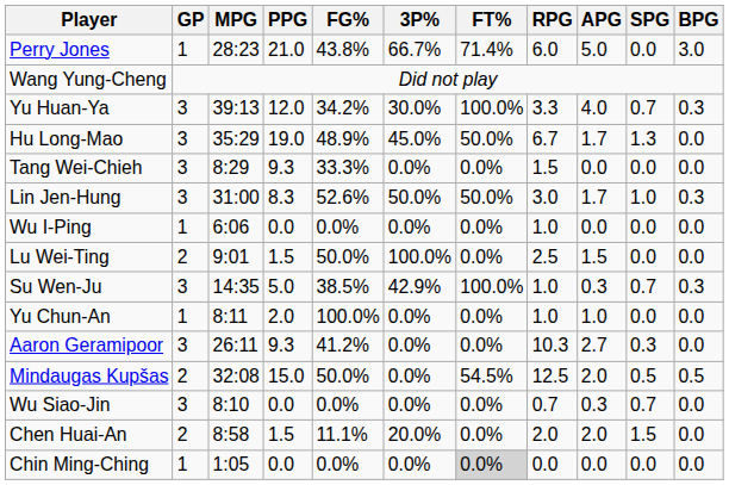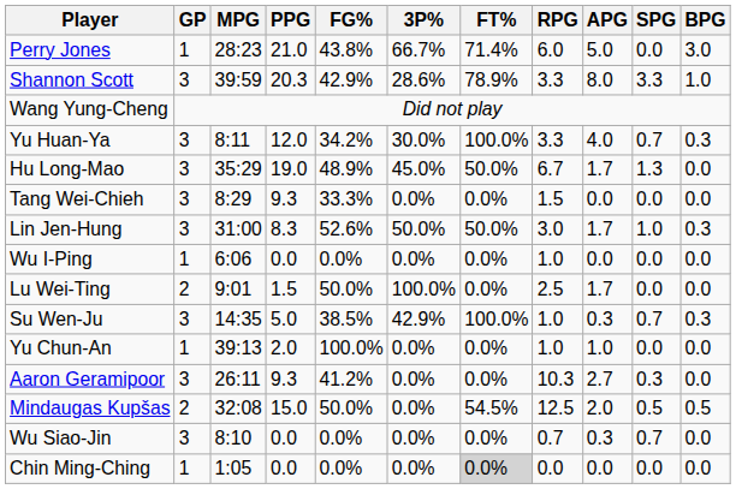+ row: Shannon Scott | 3 | 39:59 | 20.3 | 42.9% | 28.6% | 78.9% | 3.3 | 8.0 | 3.3 | 1.0
Yu Huan-Ya | MPG: 39:13 -> 8:11
Lu Wei-Ting | APG: 1.5 -> 1.7
Yu Chun-An | MPG: 8:11 -> 39:13
- row: Chen Huai-An | 2 | 8:58 | 1.5 | 11.1% | 20.0% | 0.0% | 2.0 | 2.0 | 1.5 | 0.0
